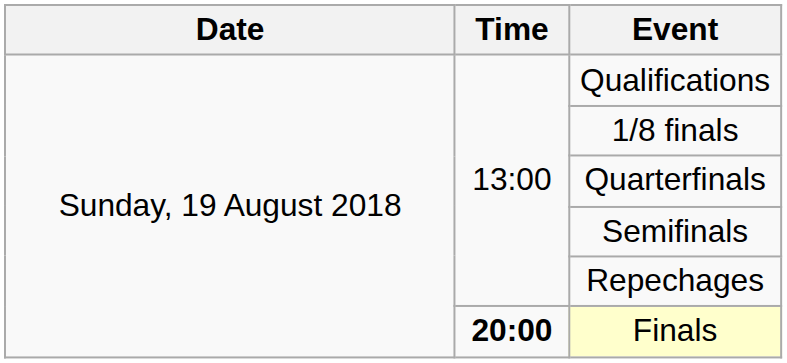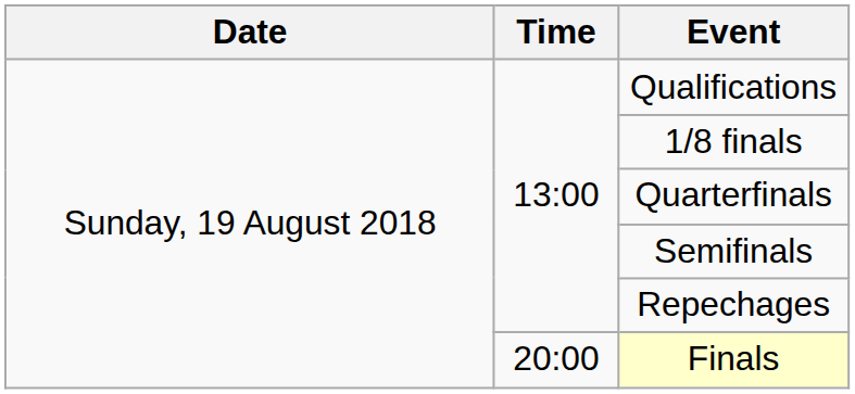Finals | Time: bold -> normal
